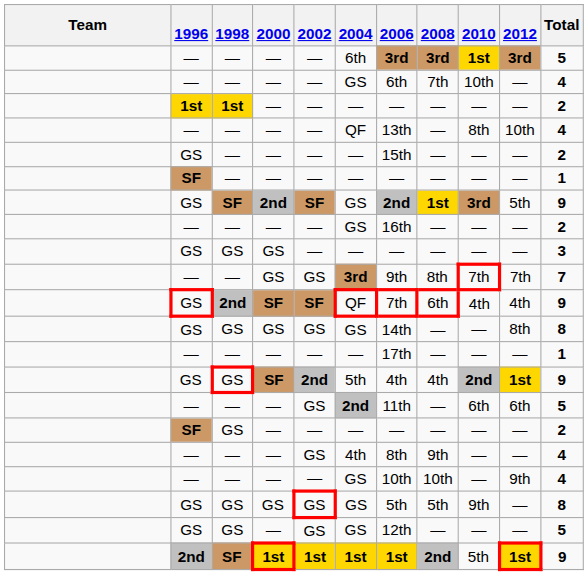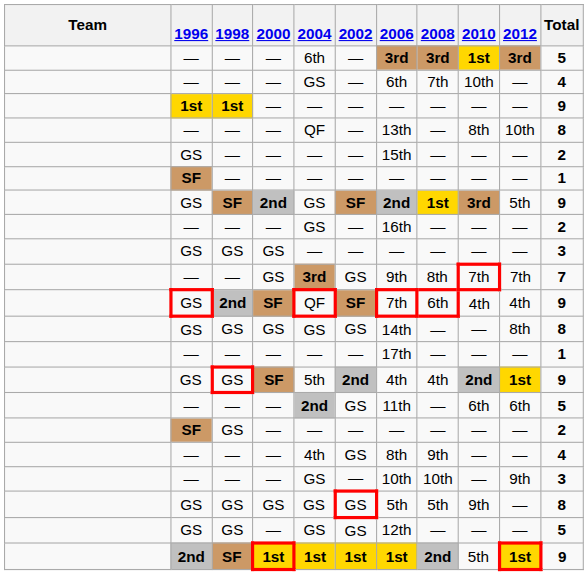columns swapped: 2002 <-> 2004
row 4 | Total: 2 -> 9
row 5 | Total: 4 -> 8
row 19 | Total: 4 -> 3
